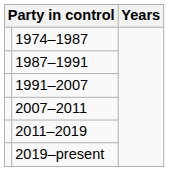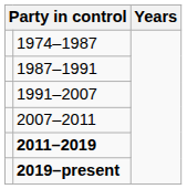2011–2019 | column 2: normal -> bold
2019–present | column 2: normal -> bold
